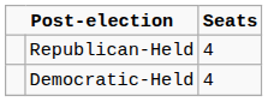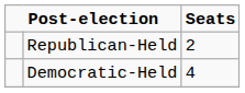Republican-Held | column 3: 4 -> 2
